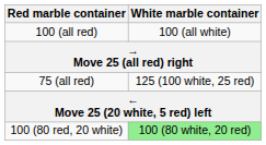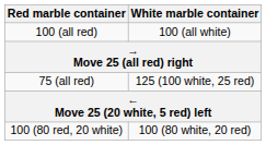100 (80 red, 20 white) | White marble container: lightgreen background -> no background
